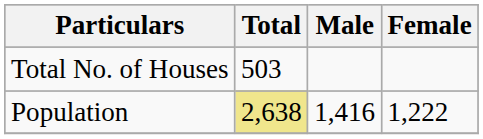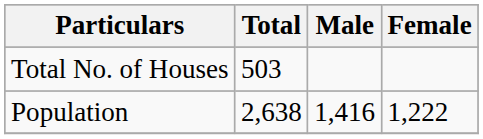Population | Total: khaki background -> no background
